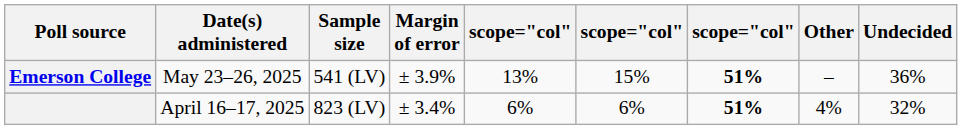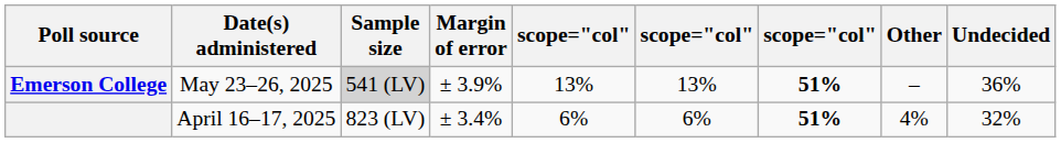Emerson College | Sample size: no background -> lightgrey background
Emerson College | column 6: 15% -> 13%
